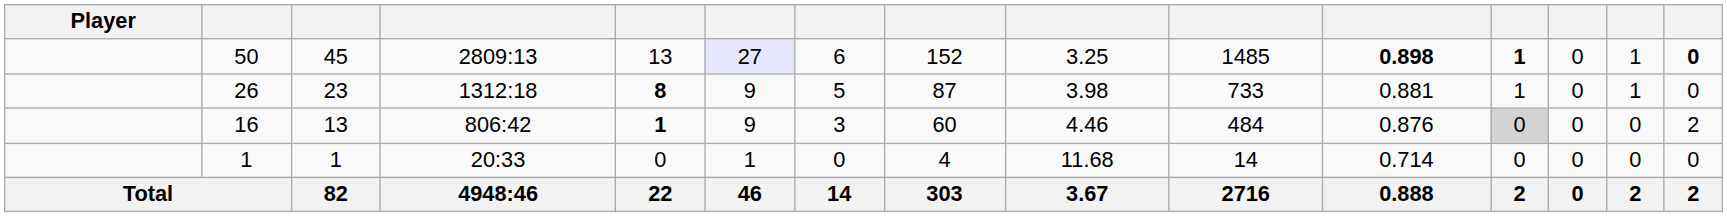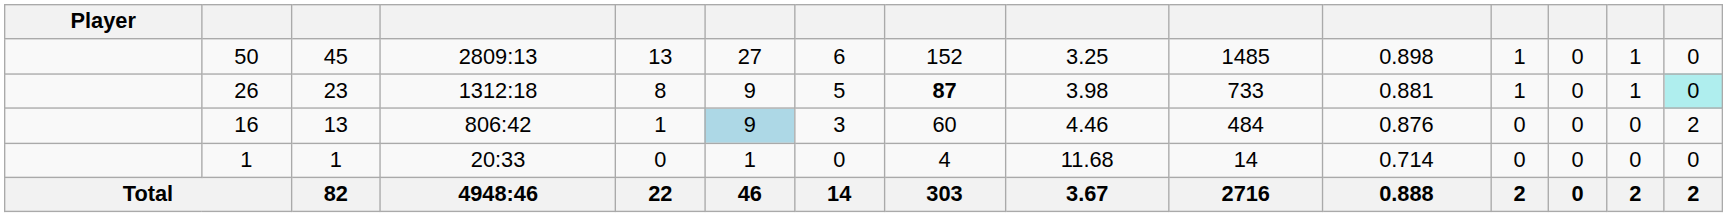50 | column 6: lavender background -> no background
50 | column 11: bold -> normal
50 | column 12: bold -> normal
50 | column 15: bold -> normal
26 | column 5: bold -> normal
26 | column 8: normal -> bold
26 | column 15: no background -> paleturquoise background
16 | column 5: bold -> normal
16 | column 6: no background -> lightblue background
16 | column 12: lightgrey background -> no background
